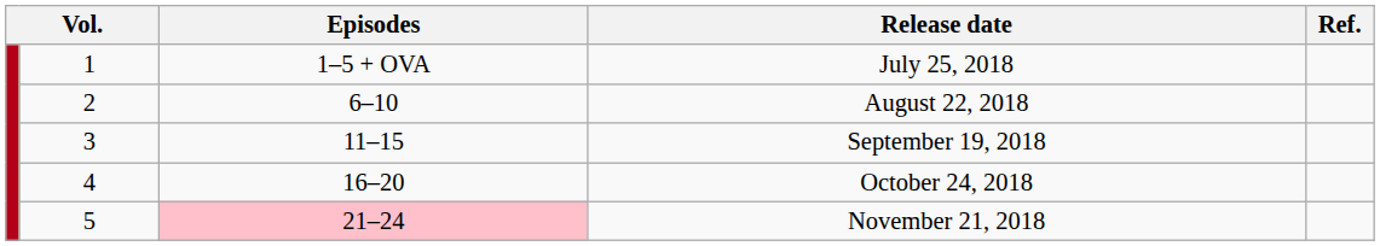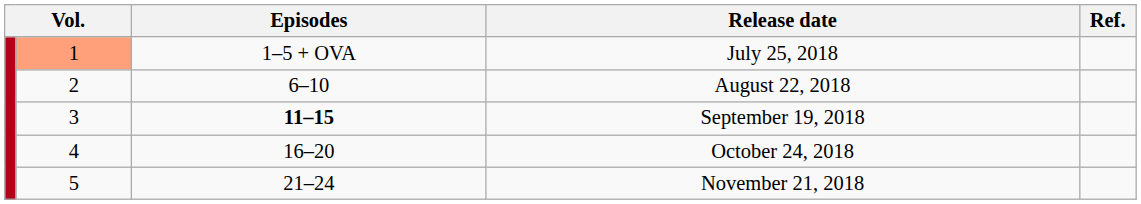July 25, 2018 | column 2: no background -> lightsalmon background
September 19, 2018 | Episodes: normal -> bold
November 21, 2018 | Episodes: pink background -> no background
